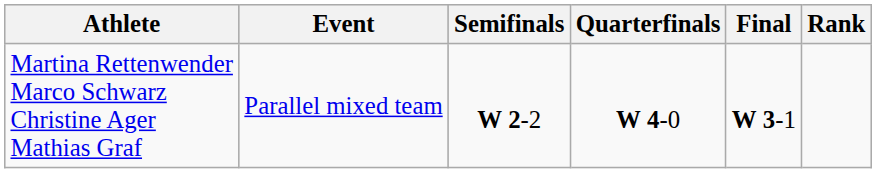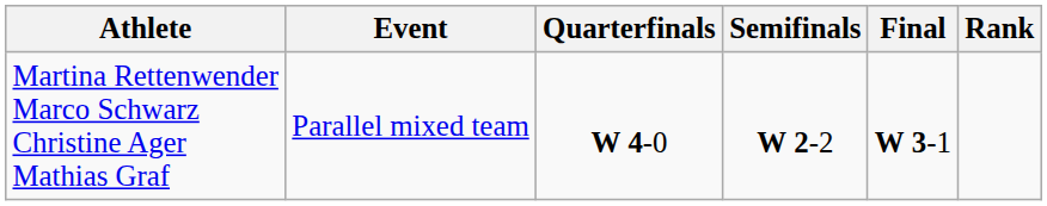columns swapped: Quarterfinals <-> Semifinals
